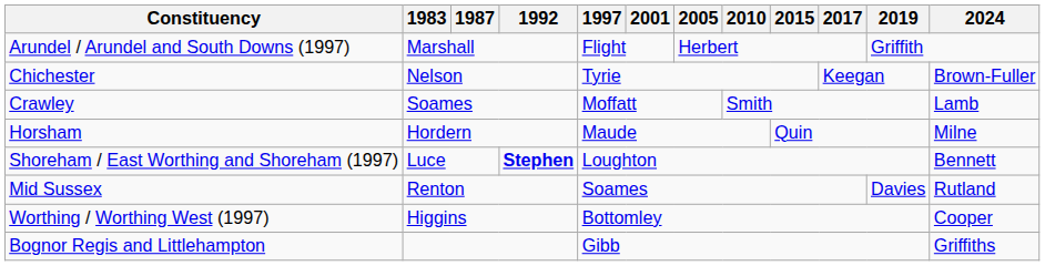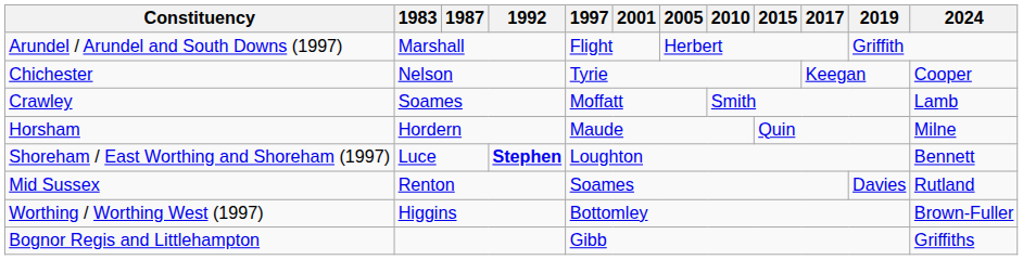Chichester | 2024: Brown-Fuller -> Cooper
Worthing / Worthing West (1997) | 2024: Cooper -> Brown-Fuller
